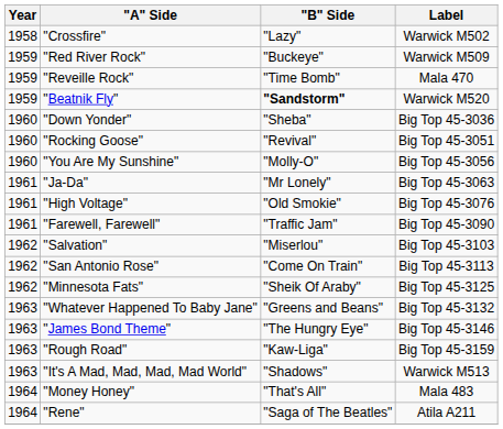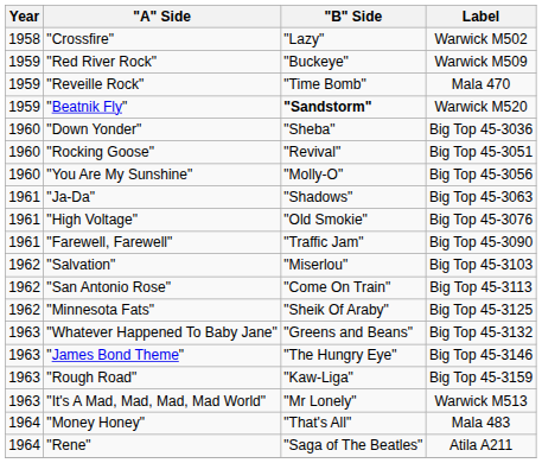"Ja-Da" | "B" Side: "Mr Lonely" -> "Shadows"
"It's A Mad, Mad, Mad, Mad World" | "B" Side: "Shadows" -> "Mr Lonely"
